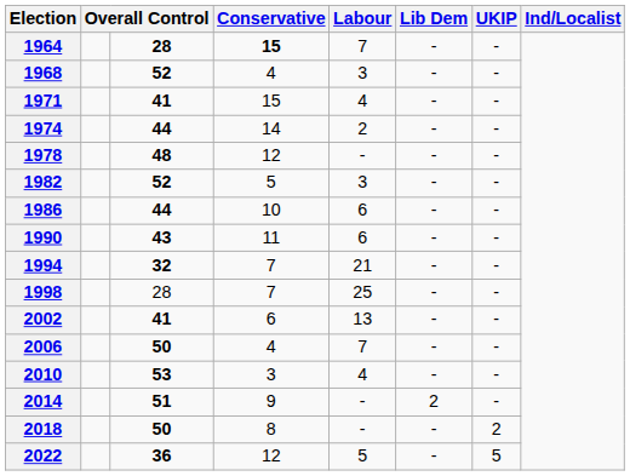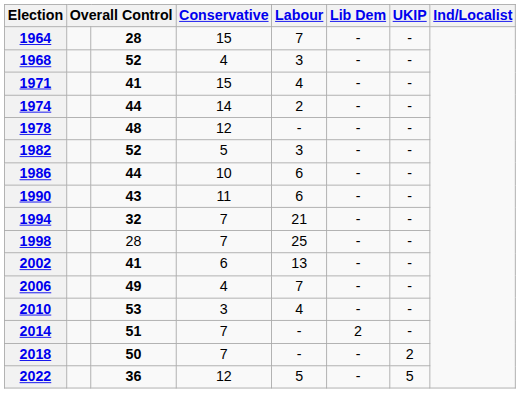1964 | Conservative: bold -> normal
2006 | column 3: 50 -> 49
2014 | Conservative: 9 -> 7
2018 | Conservative: 8 -> 7
